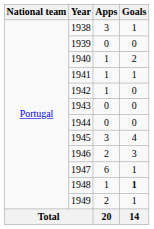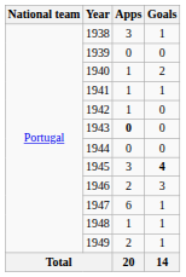1943 | Apps: normal -> bold
1945 | Goals: normal -> bold
1948 | Goals: bold -> normal
